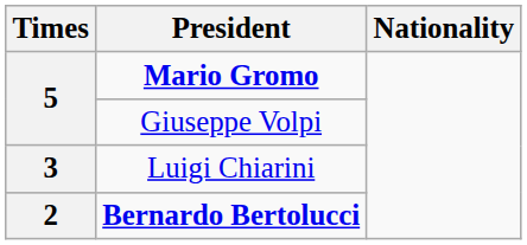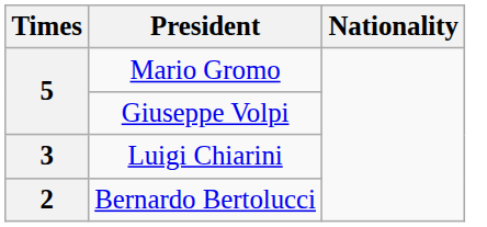Mario Gromo | President: bold -> normal
Bernardo Bertolucci | President: bold -> normal
